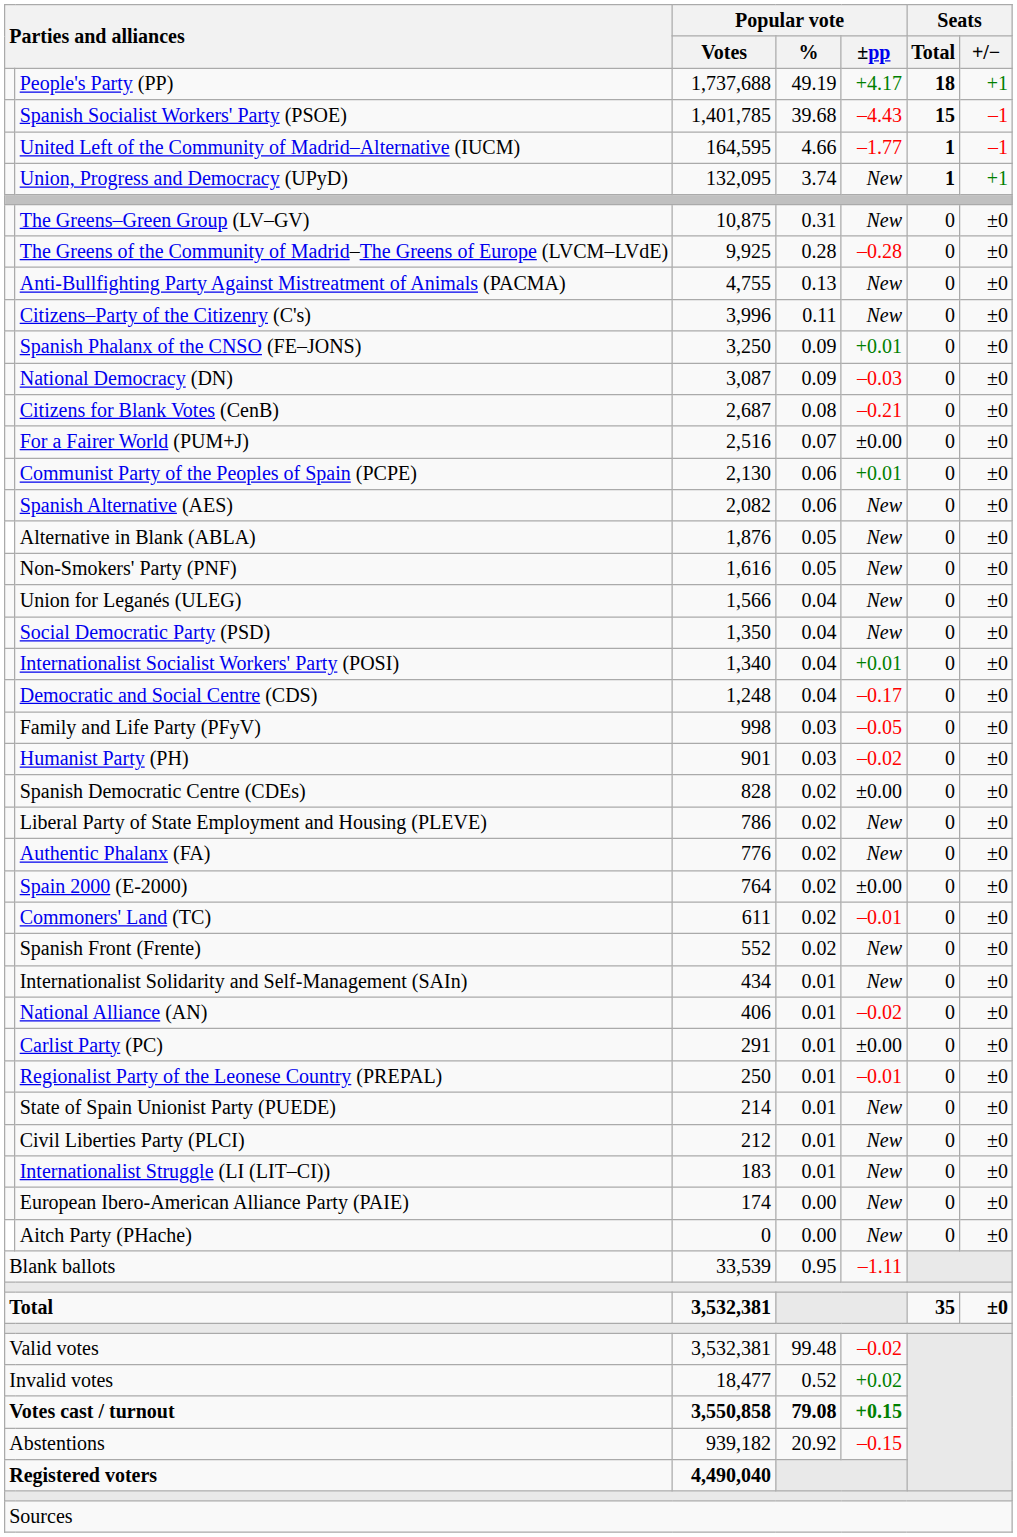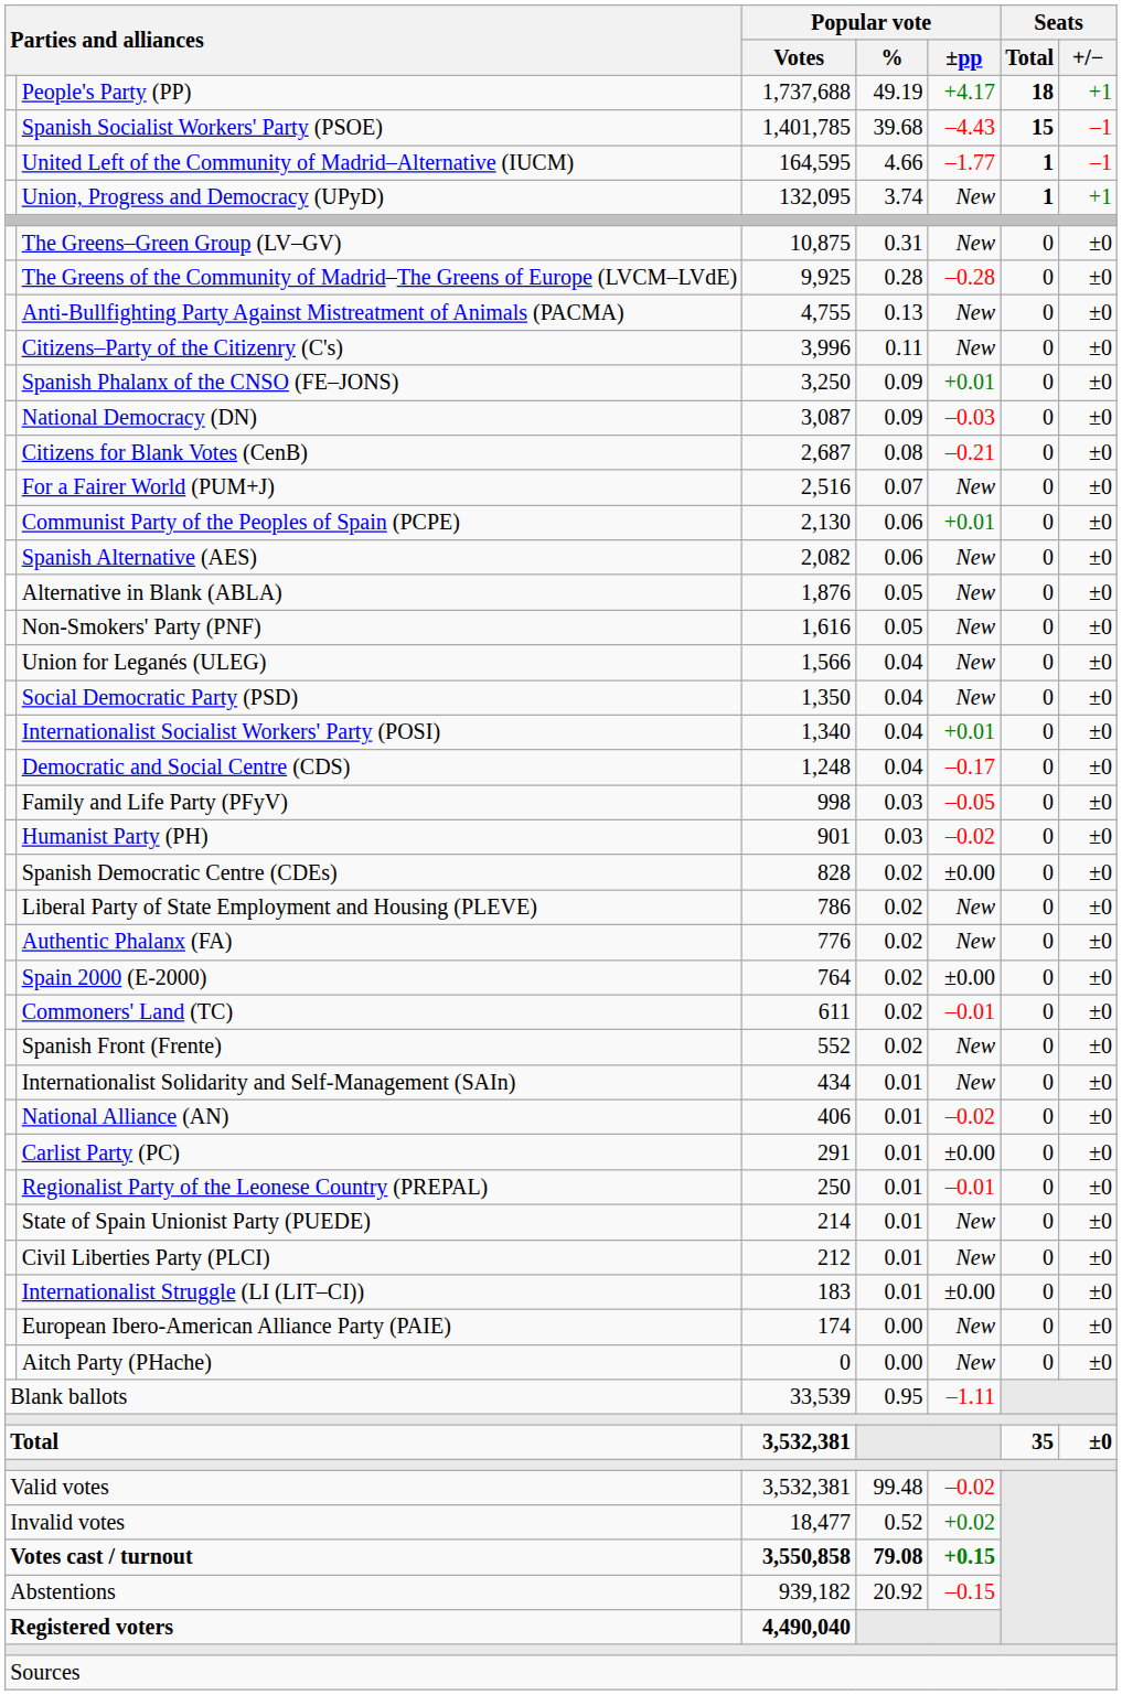For a Fairer World (PUM+J) | Popular vote / ±pp: ±0.00 -> New
Internationalist Struggle (LI (LIT–CI)) | Popular vote / ±pp: New -> ±0.00
